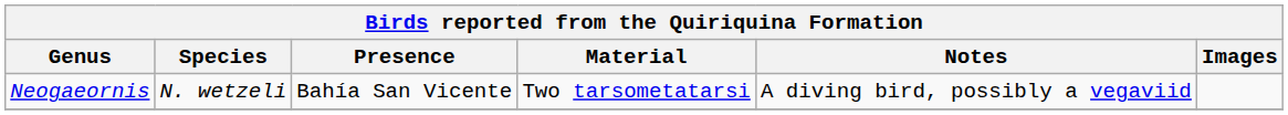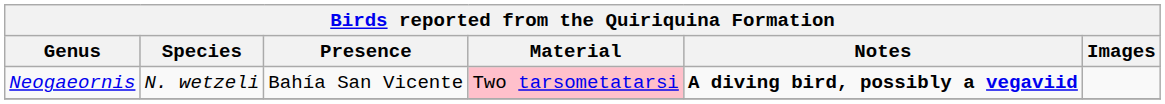Neogaeornis | Material: no background -> pink background
Neogaeornis | Notes: normal -> bold
